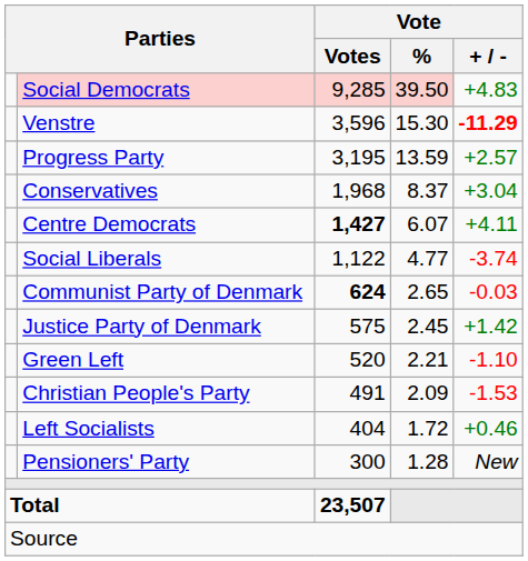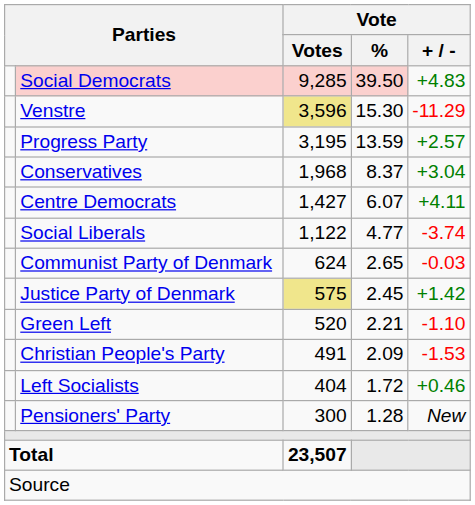Venstre | Vote / Votes: no background -> khaki background
Venstre | Vote / + / -: bold -> normal
Centre Democrats | Vote / Votes: bold -> normal
Communist Party of Denmark | Vote / Votes: bold -> normal
Justice Party of Denmark | Vote / Votes: no background -> khaki background
